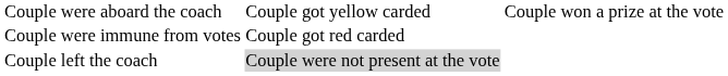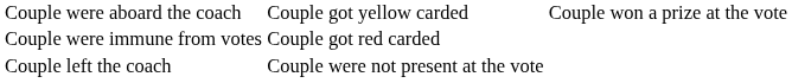Couple left the coach | column 2: lightgrey background -> no background
